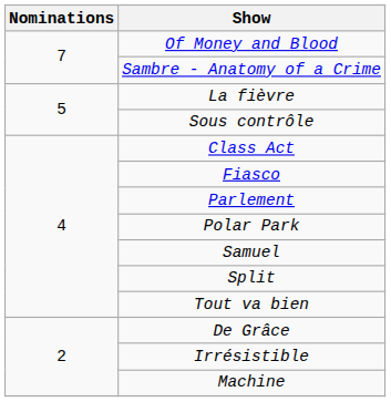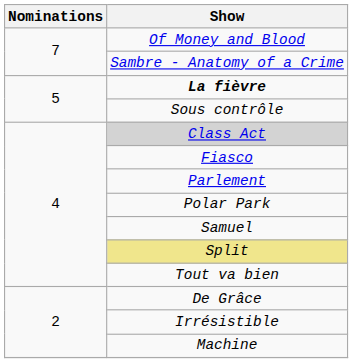La fièvre | Show: normal -> bold
Class Act | Show: no background -> lightgrey background
Split | Show: no background -> khaki background
